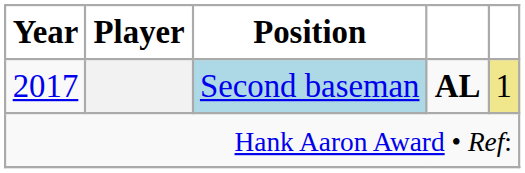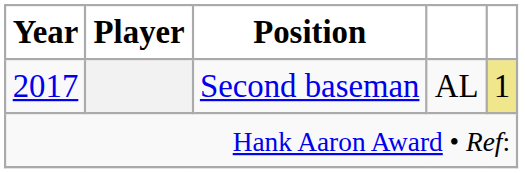2017 | Position: lightblue background -> no background
2017 | column 4: bold -> normal
